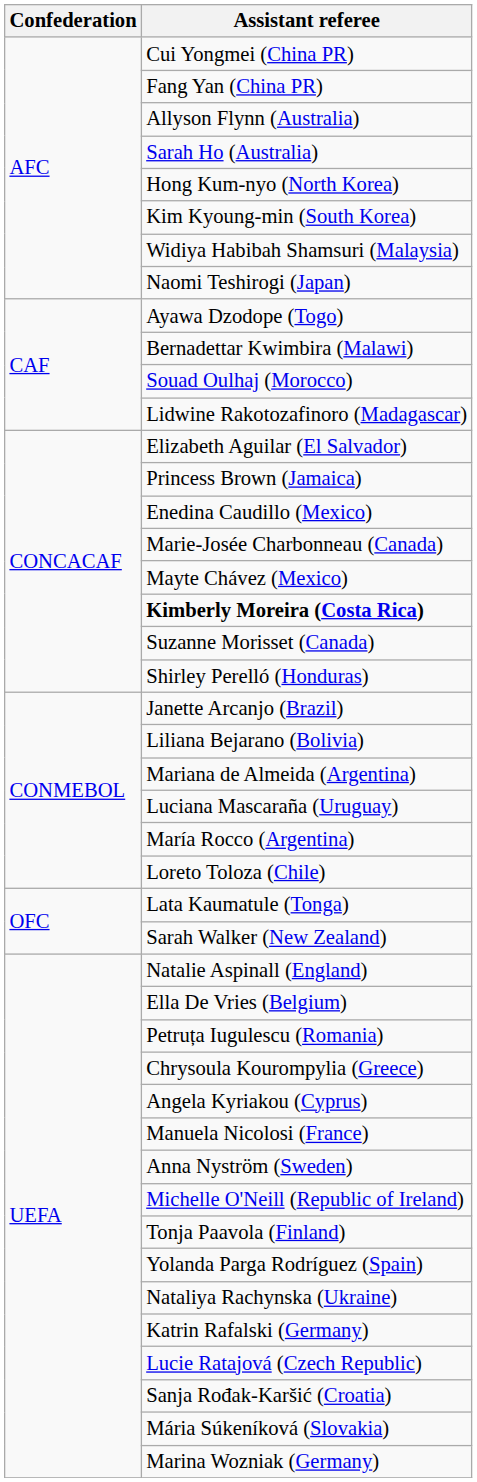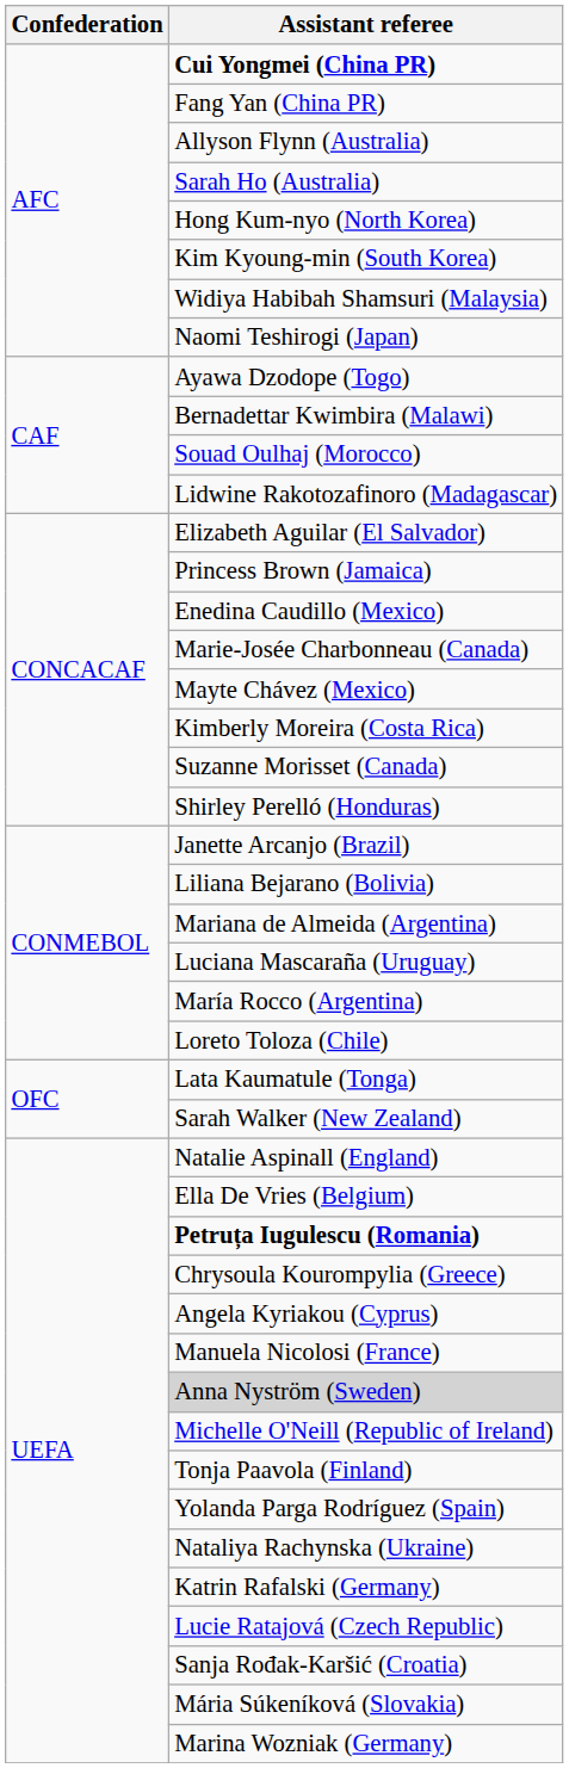Cui Yongmei (China PR) | Assistant referee: normal -> bold
Kimberly Moreira (Costa Rica) | Assistant referee: bold -> normal
Petruța Iugulescu (Romania) | Assistant referee: normal -> bold
Anna Nyström (Sweden) | Assistant referee: no background -> lightgrey background
